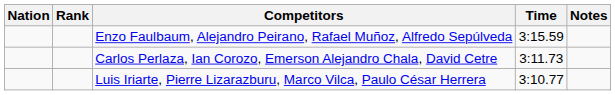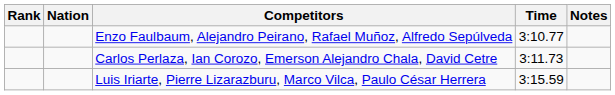columns swapped: Rank <-> Nation
row 2 | Time: 3:15.59 -> 3:10.77
row 4 | Time: 3:10.77 -> 3:15.59
